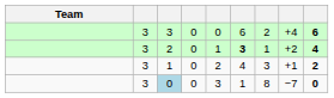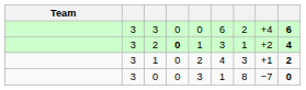row 3 | column 4: normal -> bold
row 3 | column 6: bold -> normal
row 5 | column 3: lightblue background -> no background
